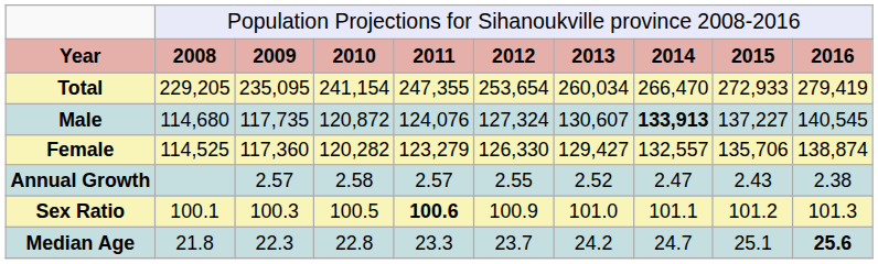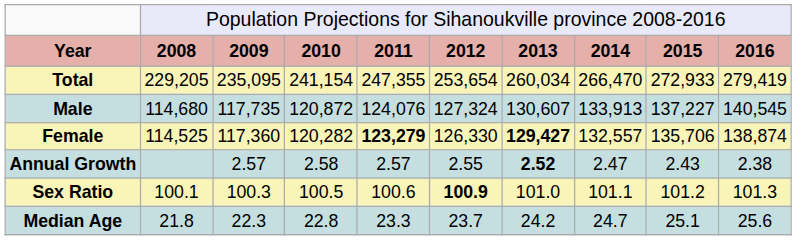Male | column 8: bold -> normal
Female | column 5: normal -> bold
Female | column 7: normal -> bold
Annual Growth | column 7: normal -> bold
Sex Ratio | column 5: bold -> normal
Sex Ratio | column 6: normal -> bold
Median Age | column 10: bold -> normal
